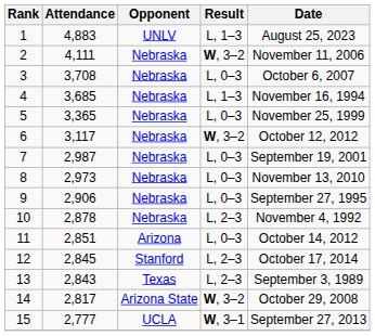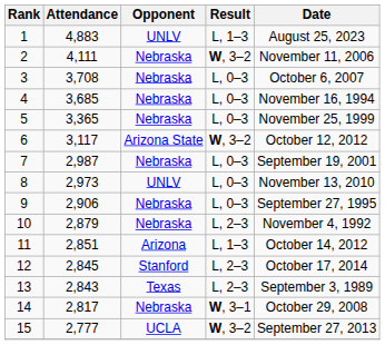4 | Result: L, 1–3 -> L, 0–3
6 | Opponent: Nebraska -> Arizona State
8 | Opponent: Nebraska -> UNLV
10 | Attendance: 2,878 -> 2,879
11 | Result: L, 0–3 -> L, 1–3
14 | Opponent: Arizona State -> Nebraska
14 | Result: W, 3–2 -> W, 3–1
15 | Result: W, 3–1 -> W, 3–2
